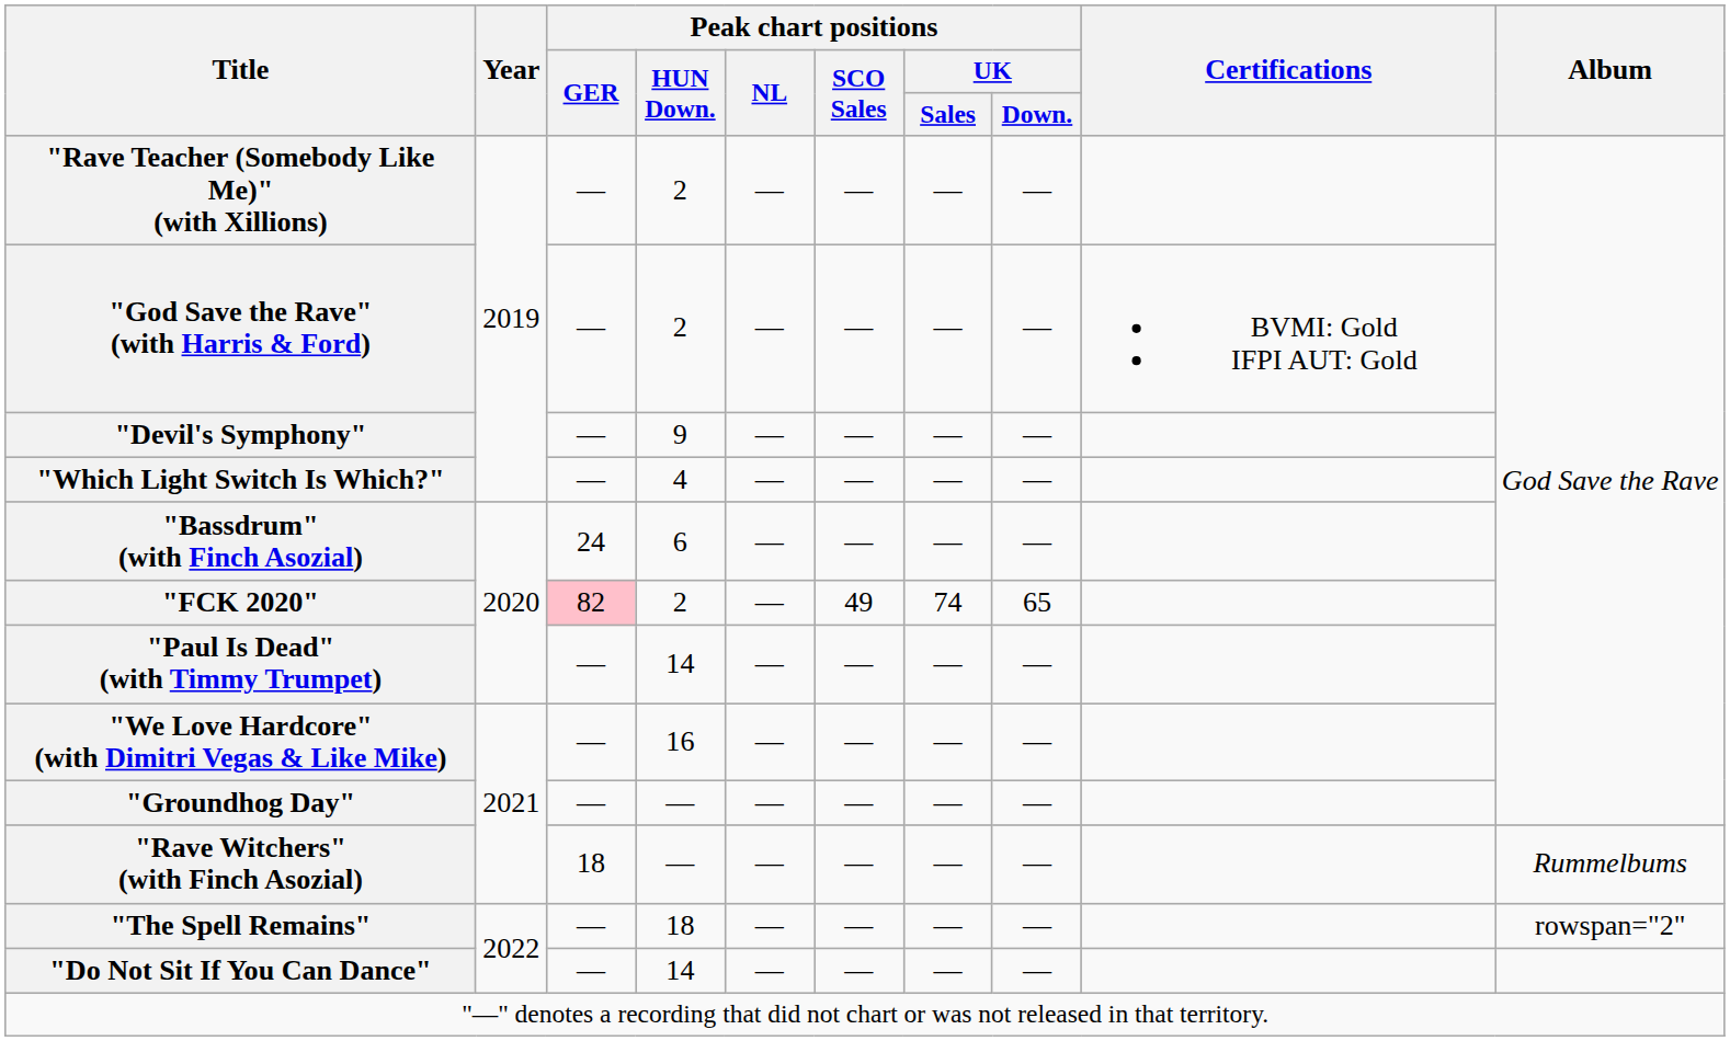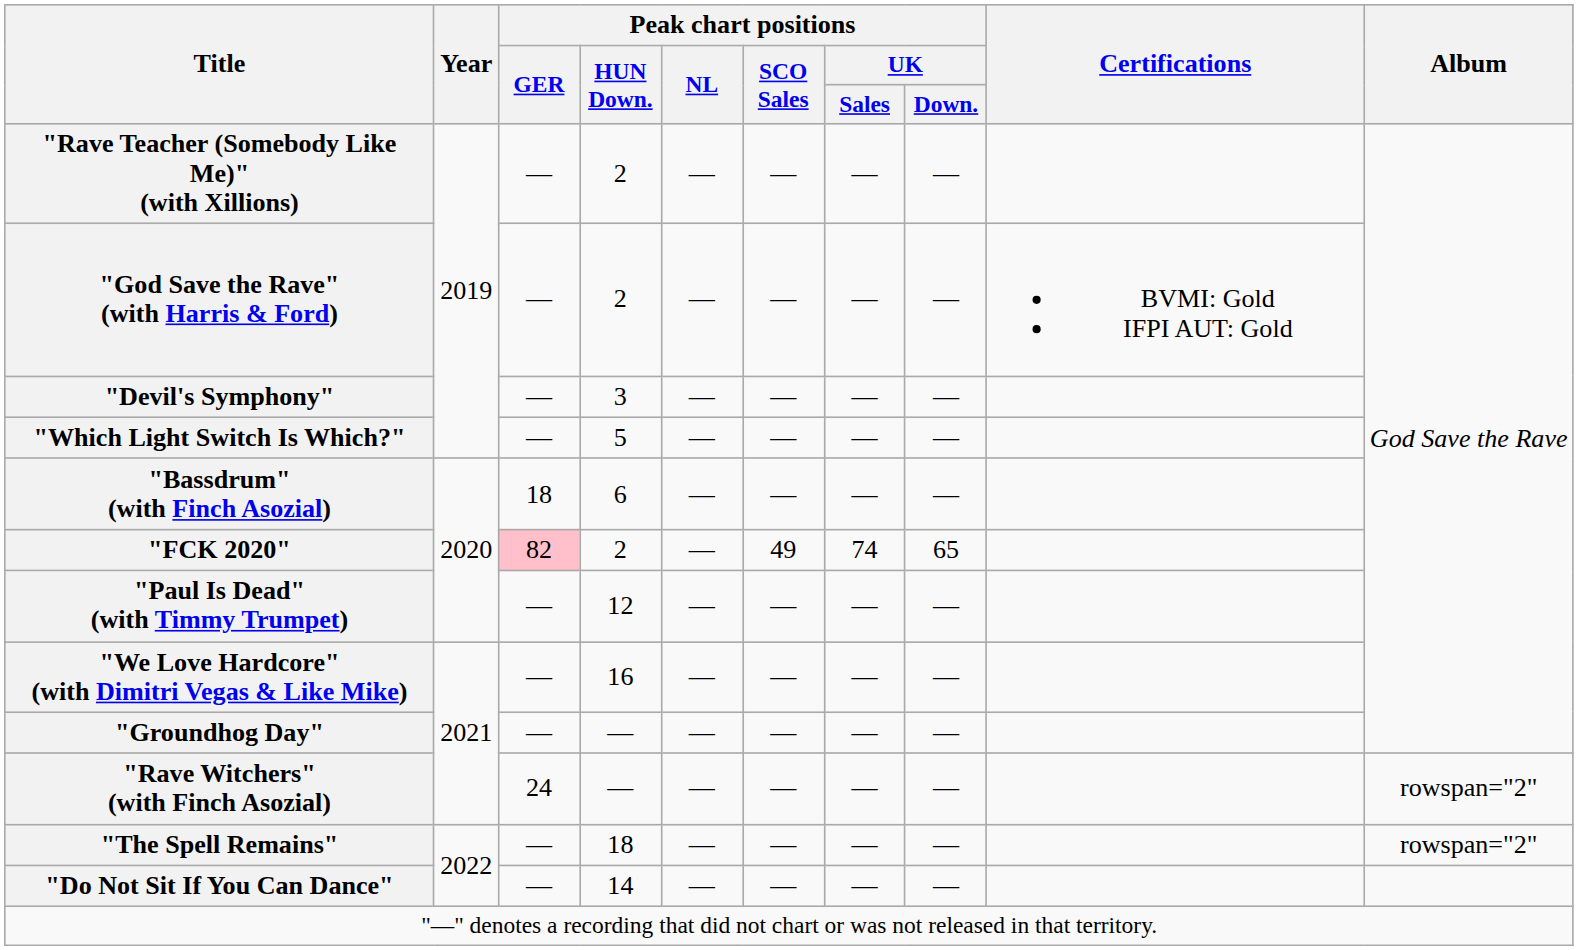"Devil's Symphony" | Peak chart positions / HUN Down.: 9 -> 3
"Which Light Switch Is Which?" | Peak chart positions / HUN Down.: 4 -> 5
"Bassdrum" (with Finch Asozial) | Peak chart positions / GER: 24 -> 18
"Paul Is Dead" (with Timmy Trumpet) | Peak chart positions / HUN Down.: 14 -> 12
"Rave Witchers" (with Finch Asozial) | Peak chart positions / GER: 18 -> 24
"Rave Witchers" (with Finch Asozial) | Album: Rummelbums -> rowspan="2"
